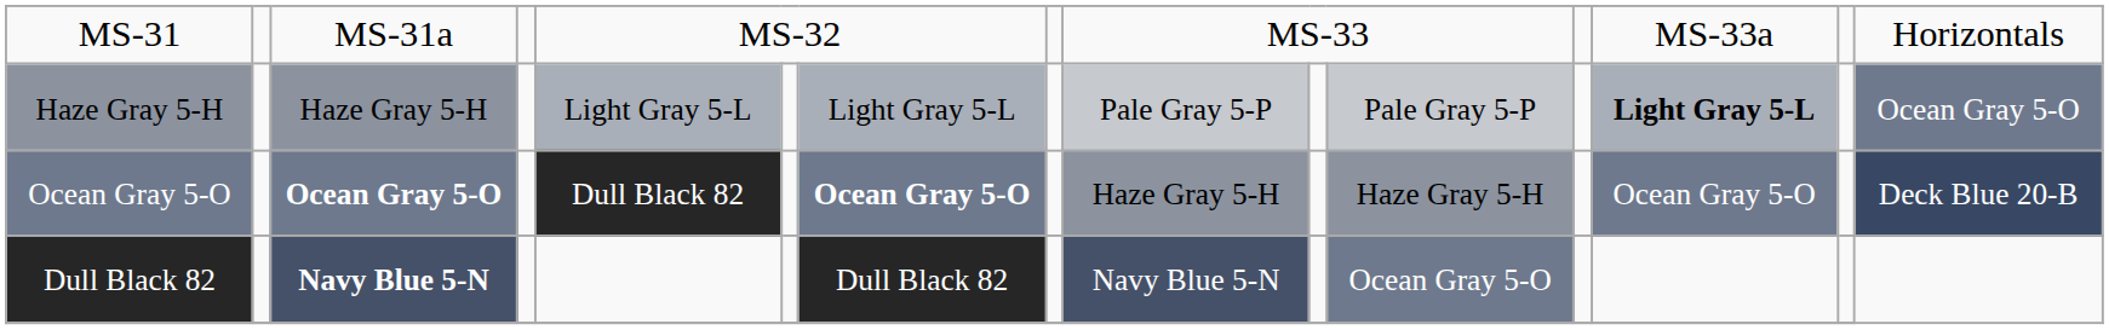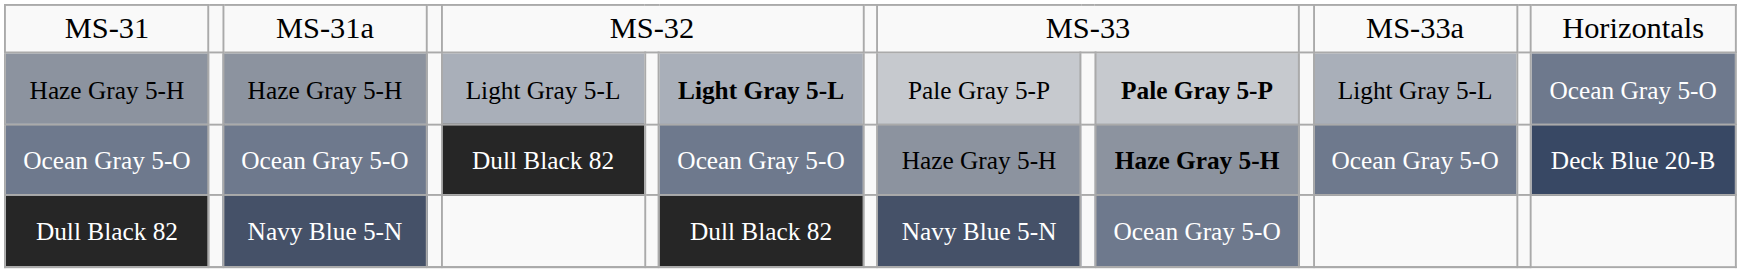row 2 | column 7: normal -> bold
row 2 | column 11: normal -> bold
row 2 | column 13: bold -> normal
row 3 | column 3: bold -> normal
row 3 | column 7: bold -> normal
row 3 | column 11: normal -> bold
row 4 | column 3: bold -> normal
